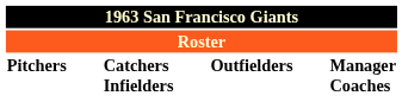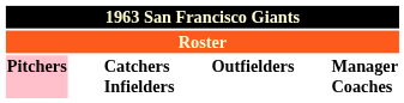Pitchers | column 1: no background -> pink background
